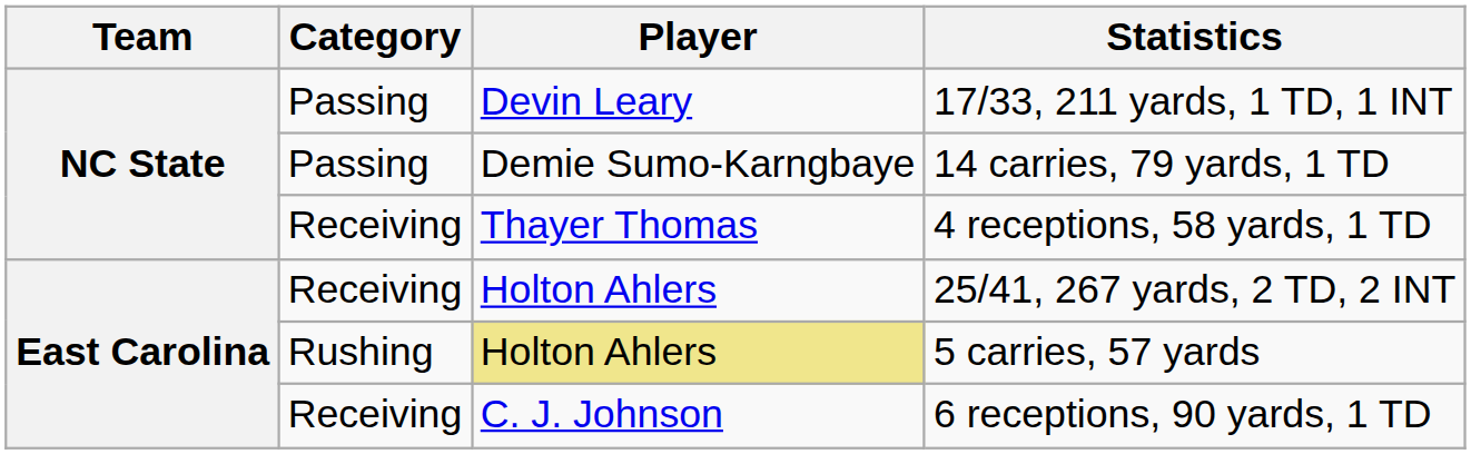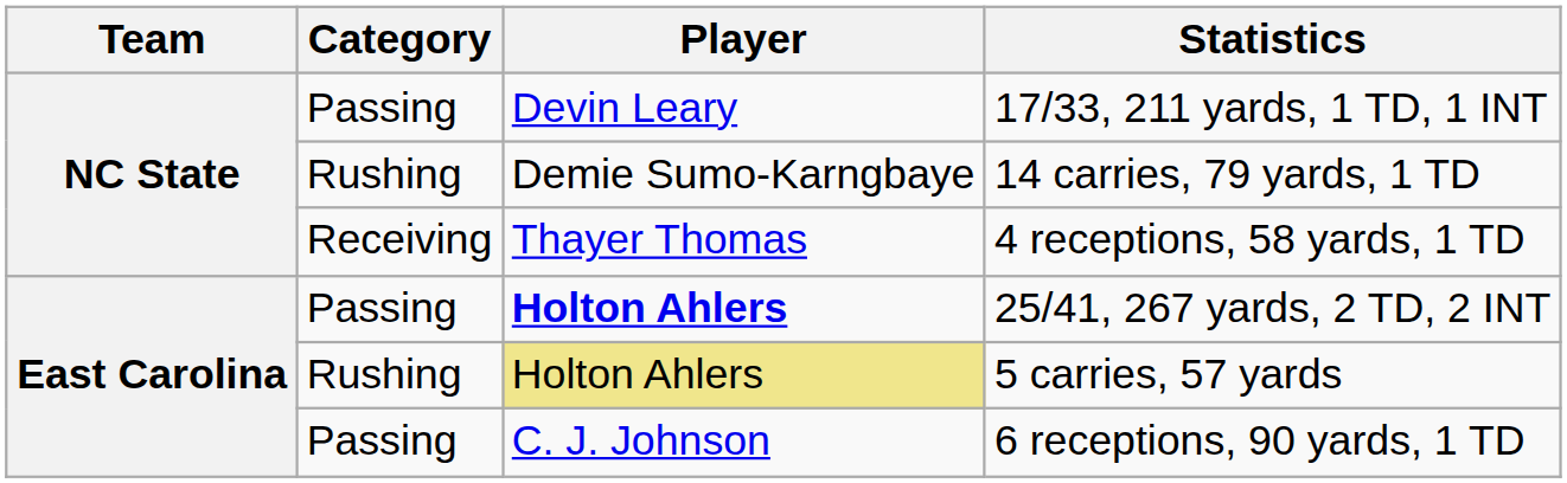14 carries, 79 yards, 1 TD | Category: Passing -> Rushing
25/41, 267 yards, 2 TD, 2 INT | Category: Receiving -> Passing
25/41, 267 yards, 2 TD, 2 INT | Player: normal -> bold
6 receptions, 90 yards, 1 TD | Category: Receiving -> Passing
